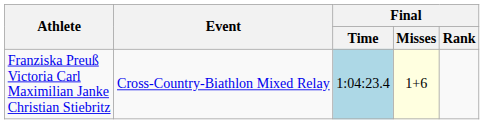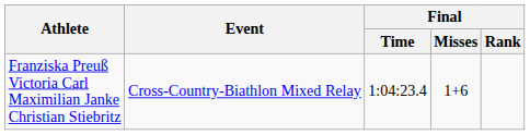row 3 | Final / Time: lightblue background -> no background
row 3 | Final / Misses: lightyellow background -> no background
